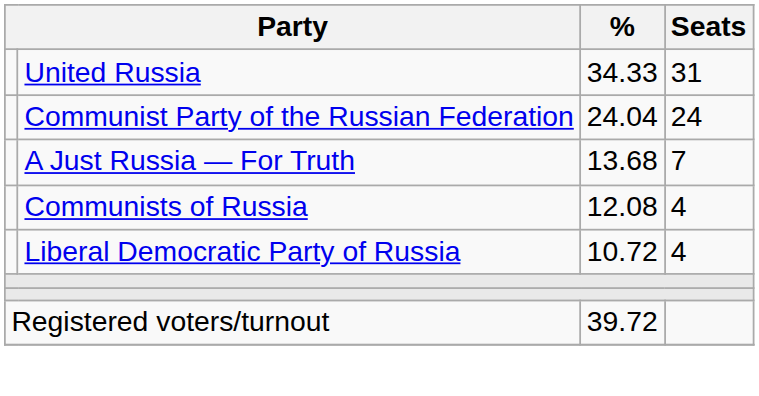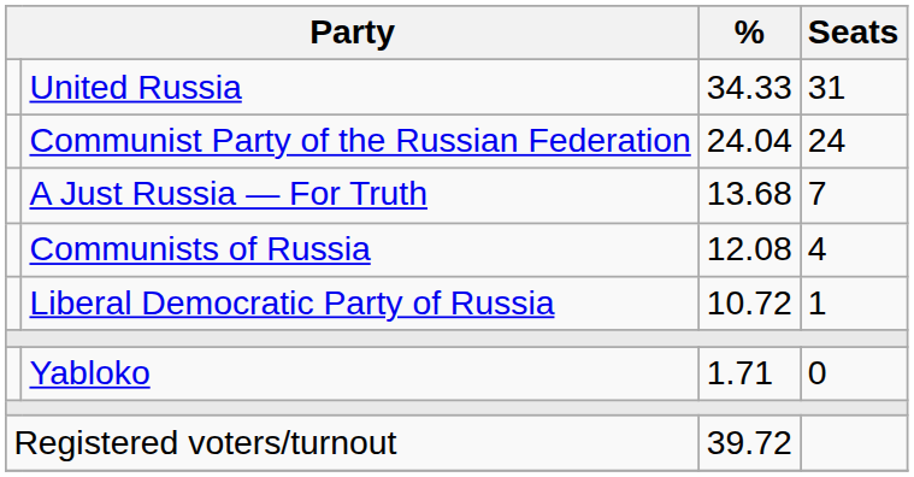Liberal Democratic Party of Russia | Seats: 4 -> 1
+ row: Yabloko | 1.71 | 0
